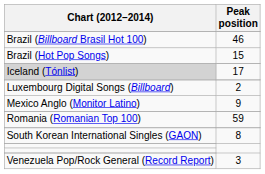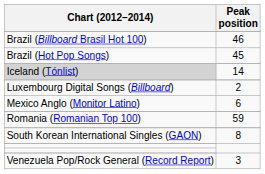row 3 | Peak position: 15 -> 45
row 4 | Peak position: 17 -> 14
row 6 | Peak position: 9 -> 6
